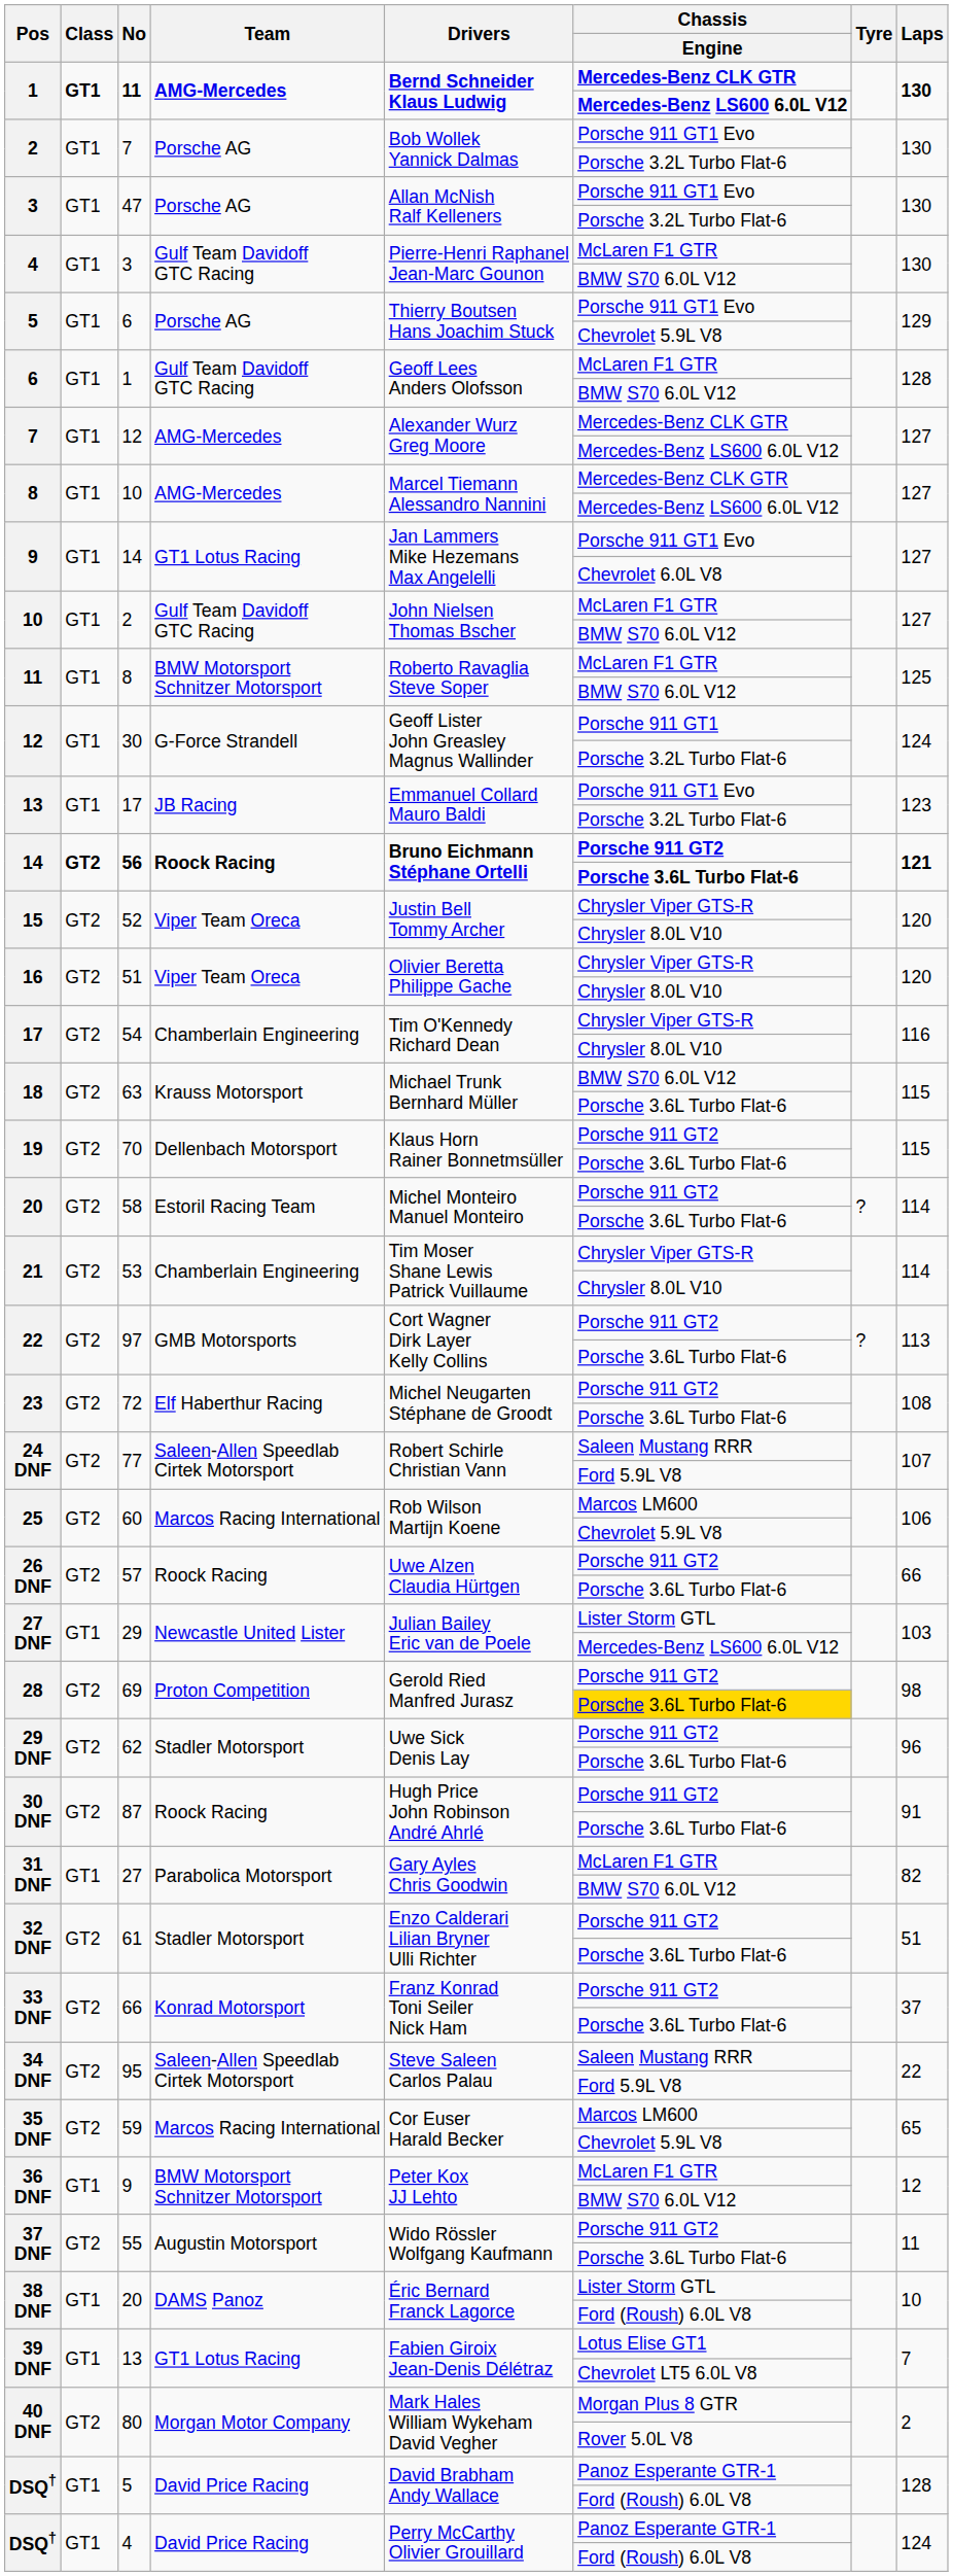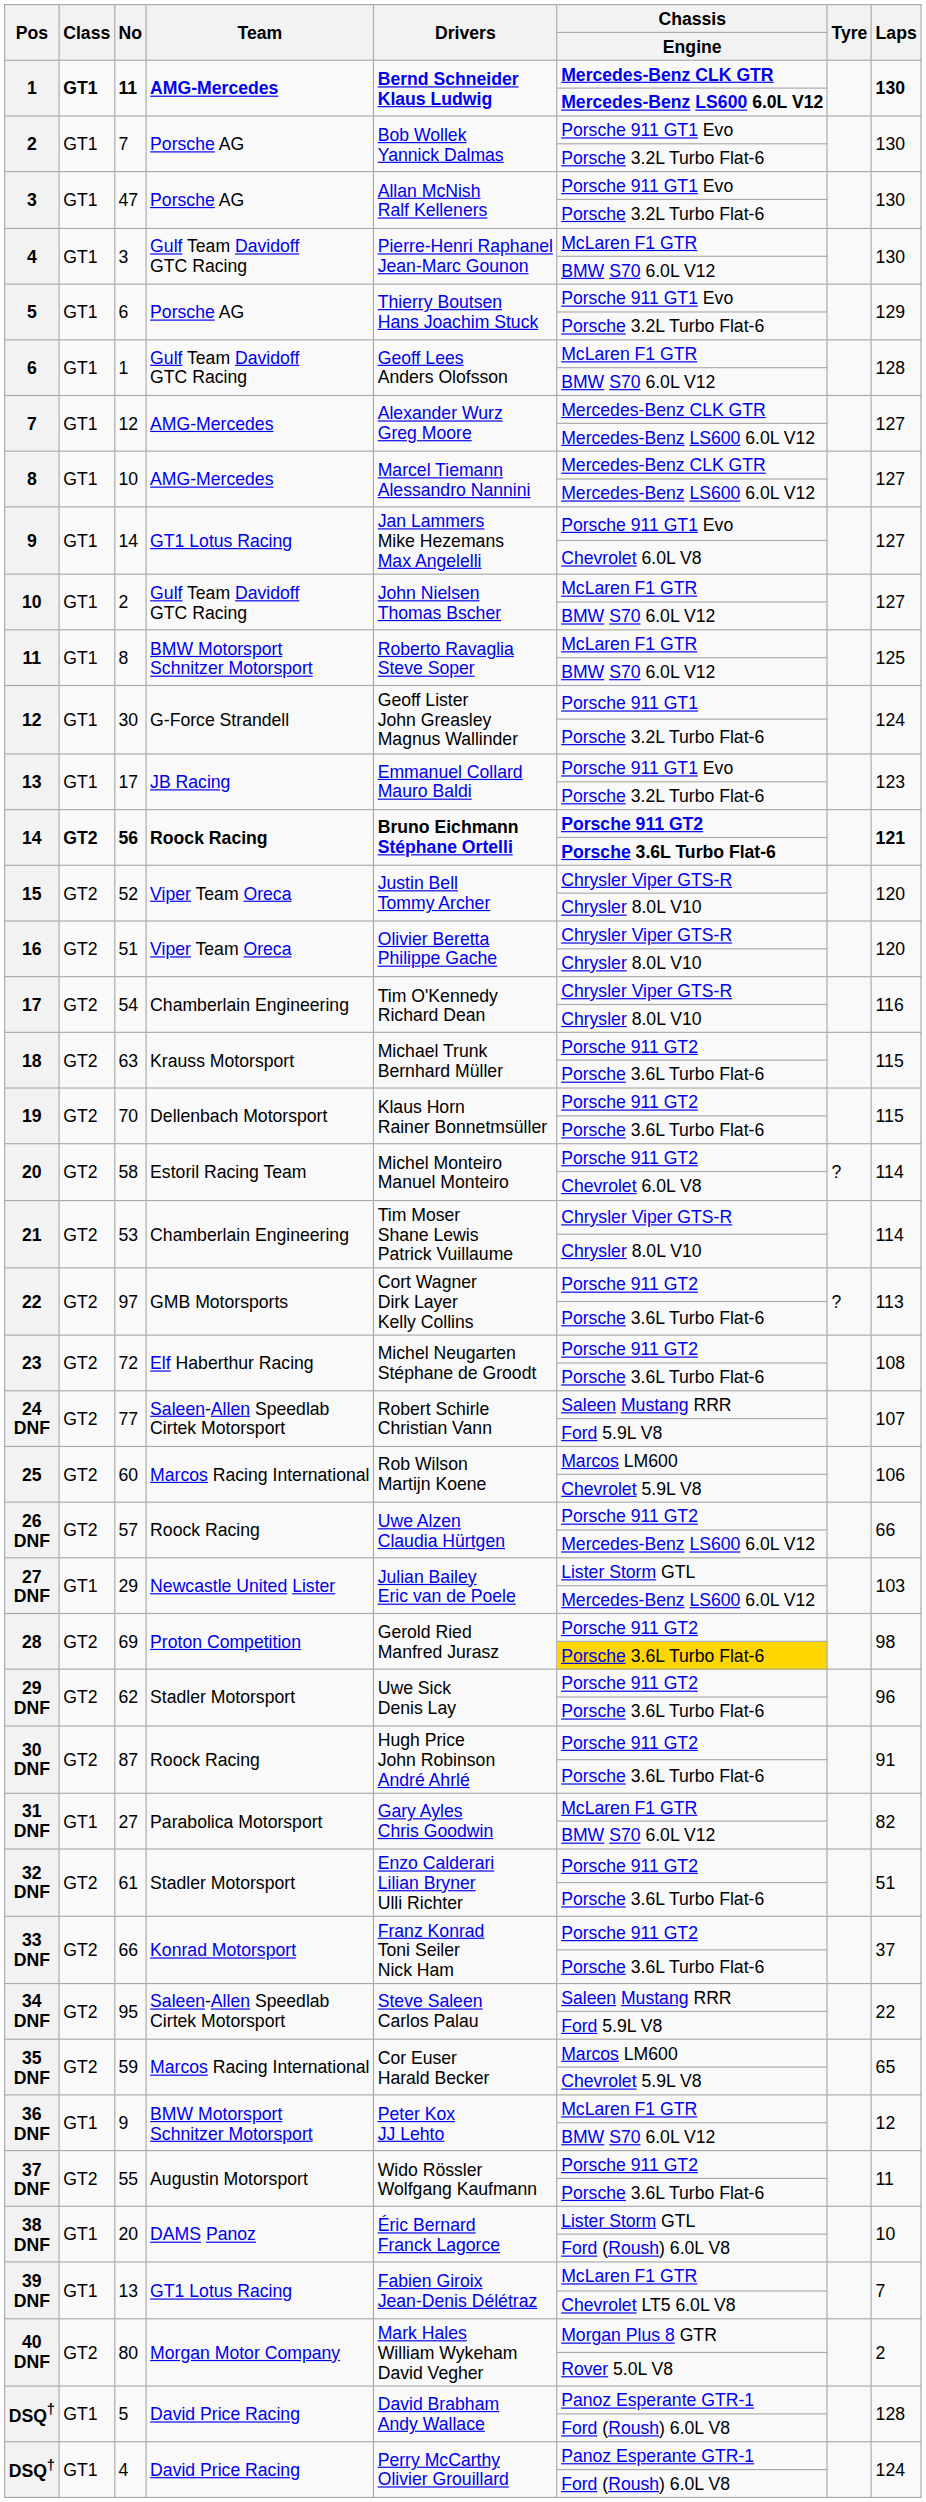row 12 | Chassis / Engine: Chevrolet 5.9L V8 -> Porsche 3.2L Turbo Flat-6
row 37 | Chassis / Engine: BMW S70 6.0L V12 -> Porsche 911 GT2
row 42 | Chassis / Engine: Porsche 3.6L Turbo Flat-6 -> Chevrolet 6.0L V8
row 54 | Chassis / Engine: Porsche 3.6L Turbo Flat-6 -> Mercedes-Benz LS600 6.0L V12
row 79 | Chassis / Engine: Lotus Elise GT1 -> McLaren F1 GTR
